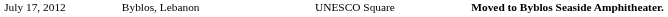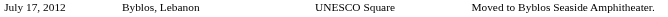July 17, 2012 | column 4: bold -> normal
